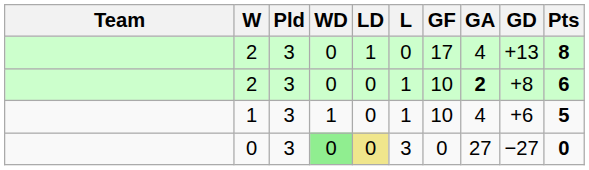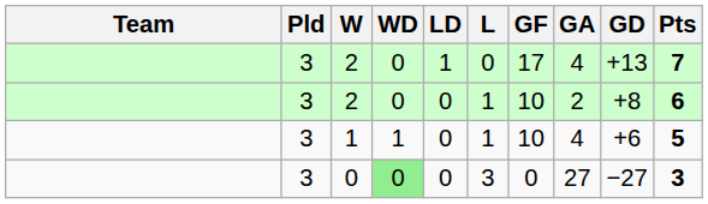columns swapped: Pld <-> W
row 2 | Pts: 8 -> 7
row 3 | GA: bold -> normal
row 5 | LD: khaki background -> no background
row 5 | Pts: 0 -> 3
